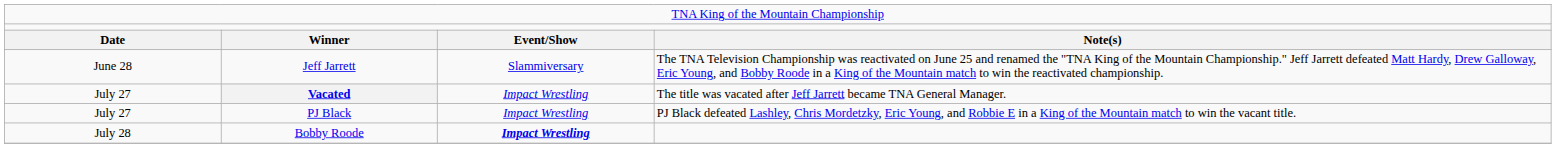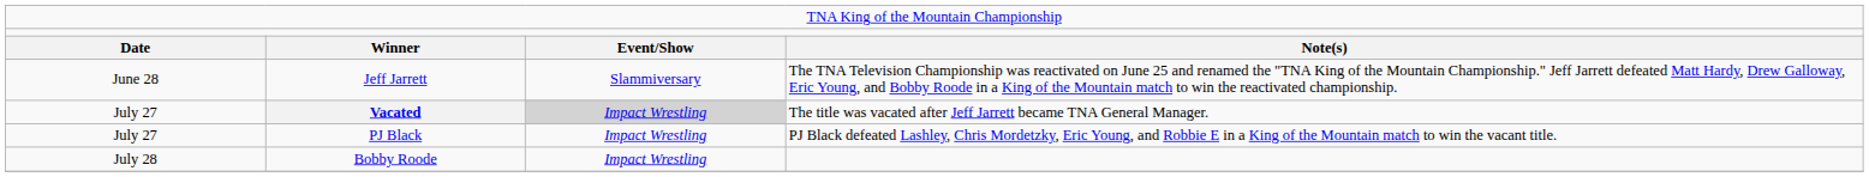Vacated | column 3: no background -> lightgrey background
Bobby Roode | column 3: bold -> normal
